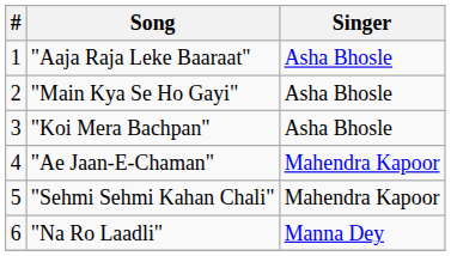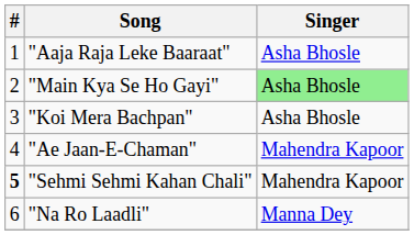"Main Kya Se Ho Gayi" | Singer: no background -> lightgreen background
"Sehmi Sehmi Kahan Chali" | #: normal -> bold
